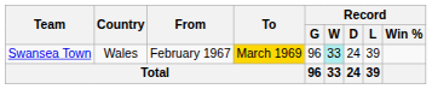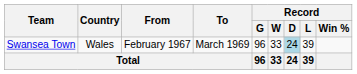Swansea Town | To: gold background -> no background
Swansea Town | Record / W: paleturquoise background -> no background
Swansea Town | Record / D: no background -> lightblue background
